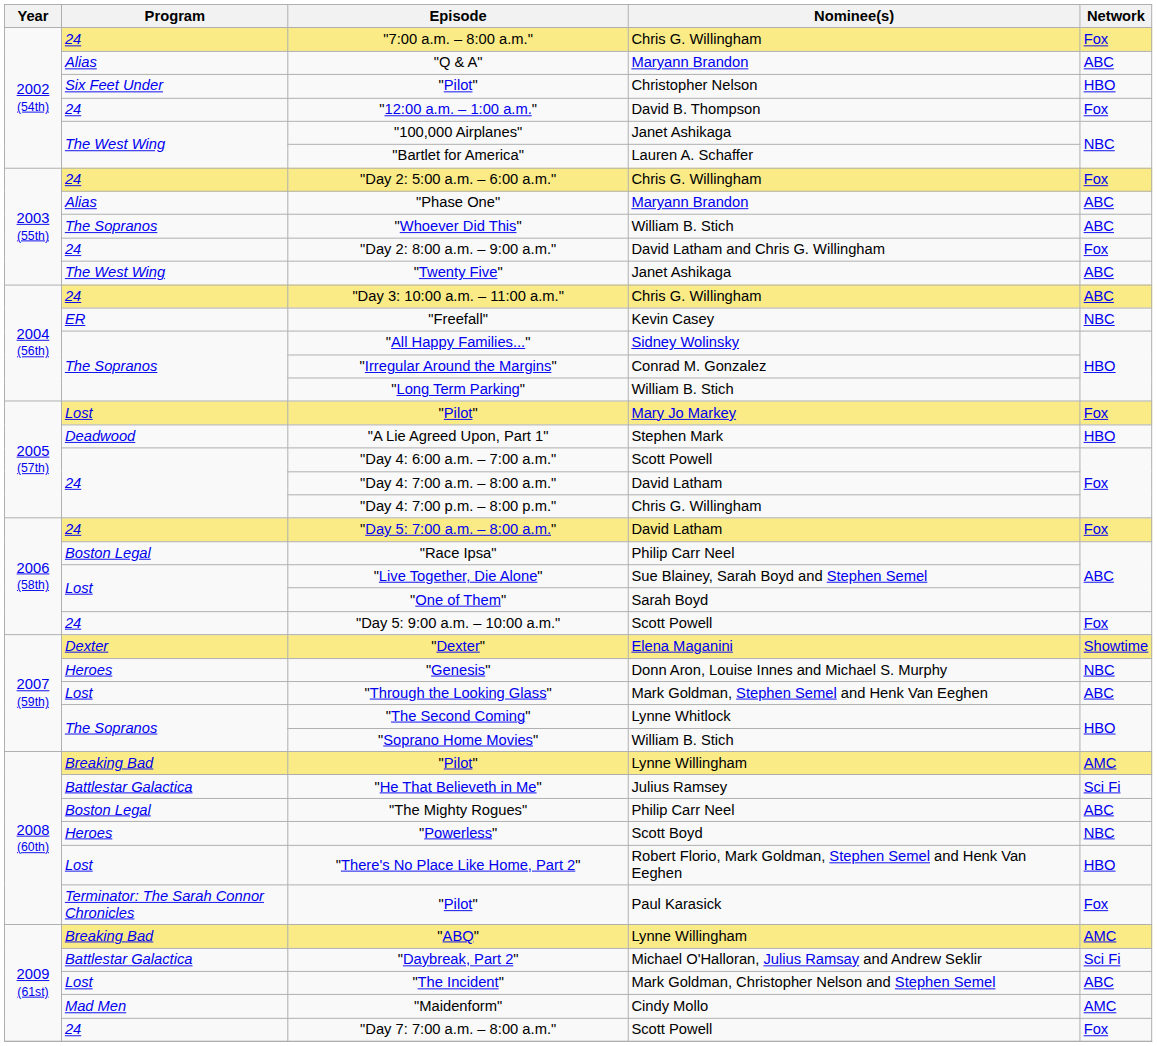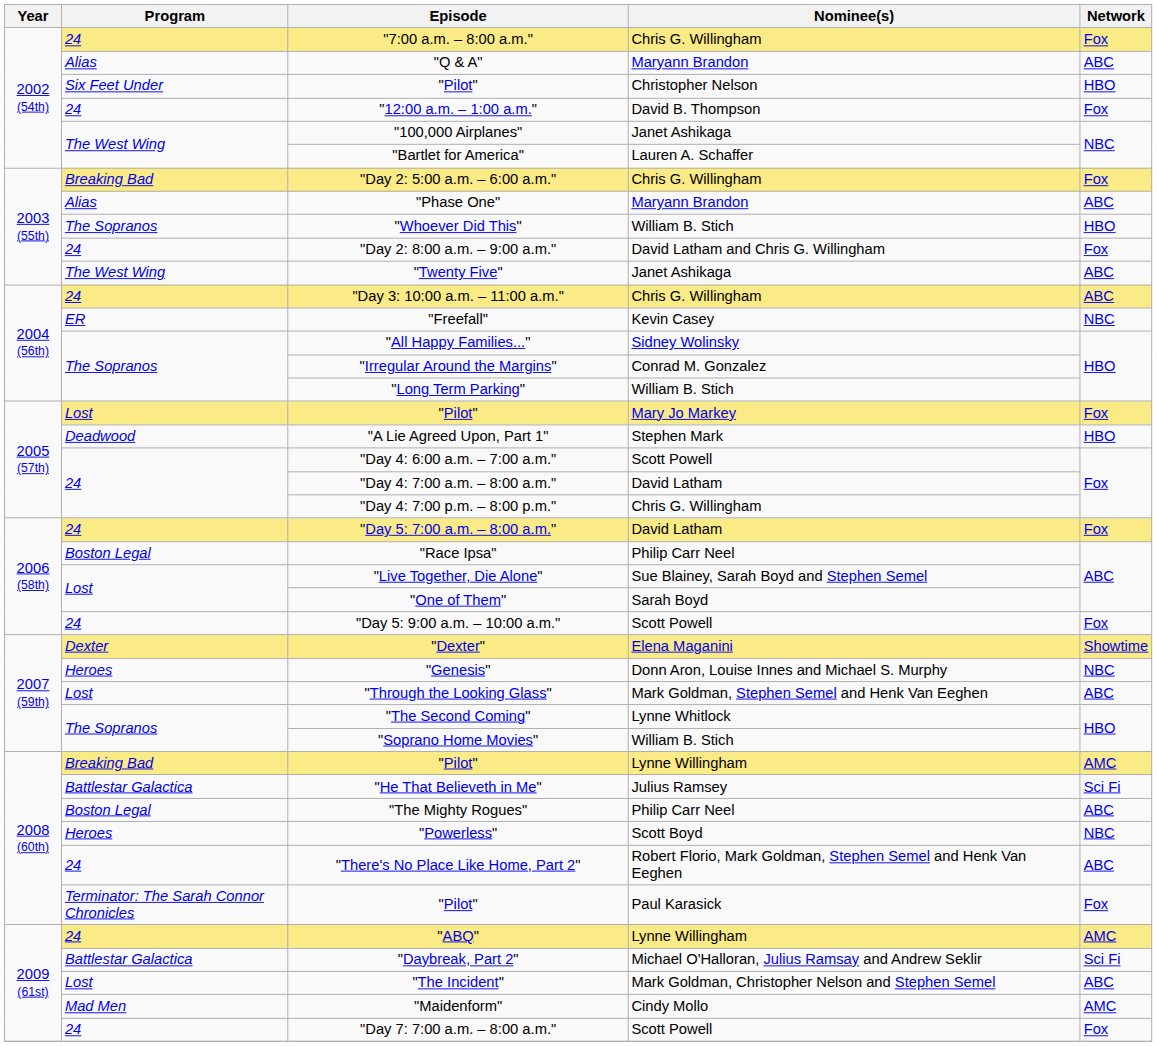"Day 2: 5:00 a.m. – 6:00 a.m." | Program: 24 -> Breaking Bad
"Whoever Did This" | Network: ABC -> HBO
"There's No Place Like Home, Part 2" | Program: Lost -> 24
"There's No Place Like Home, Part 2" | Network: HBO -> ABC
"ABQ" | Program: Breaking Bad -> 24
